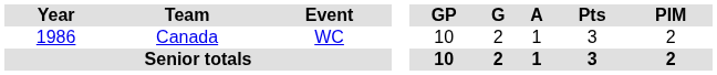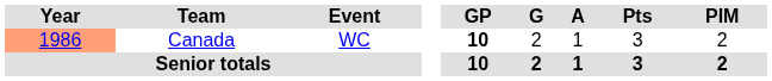Canada | Year: no background -> lightsalmon background
Canada | GP: normal -> bold
